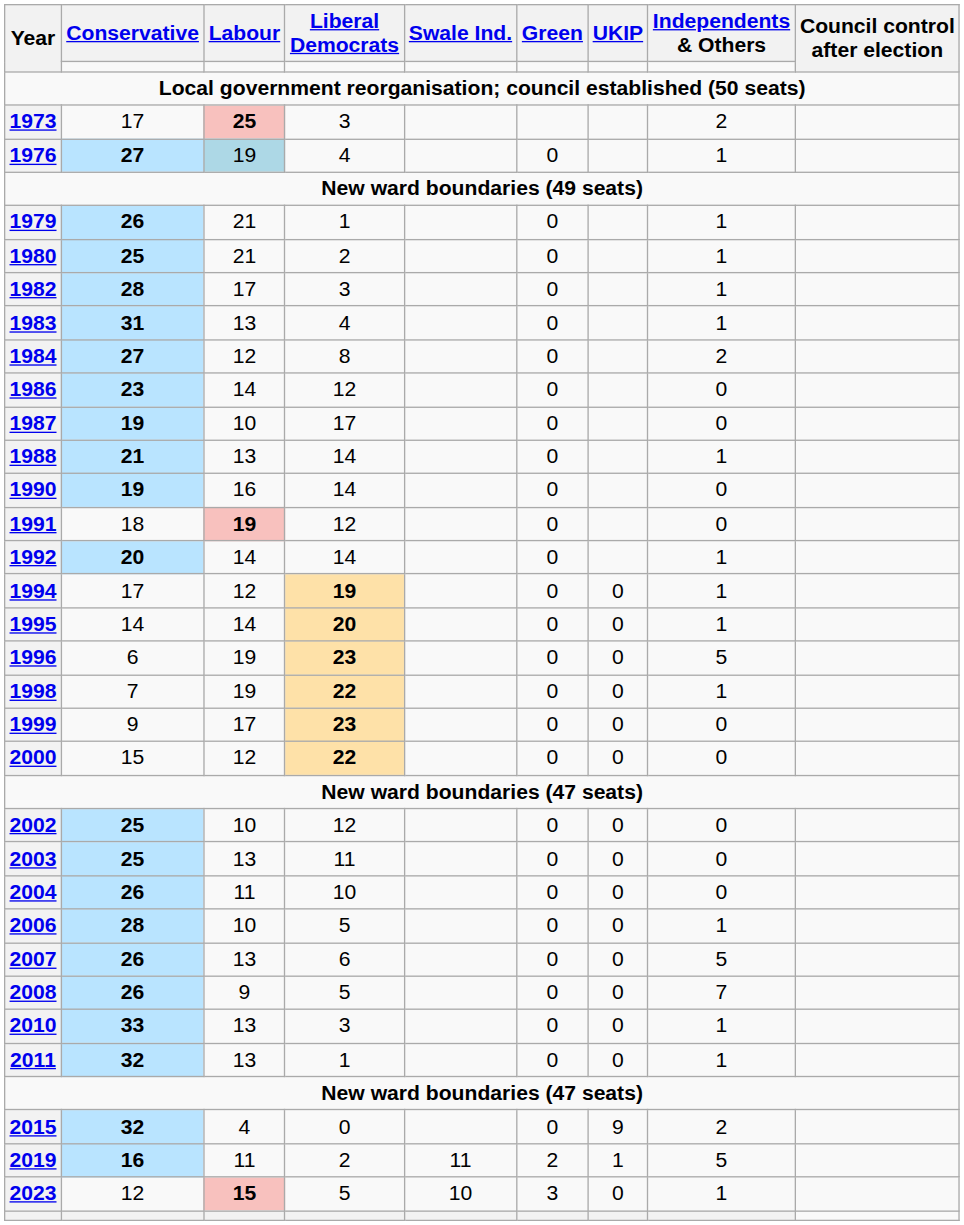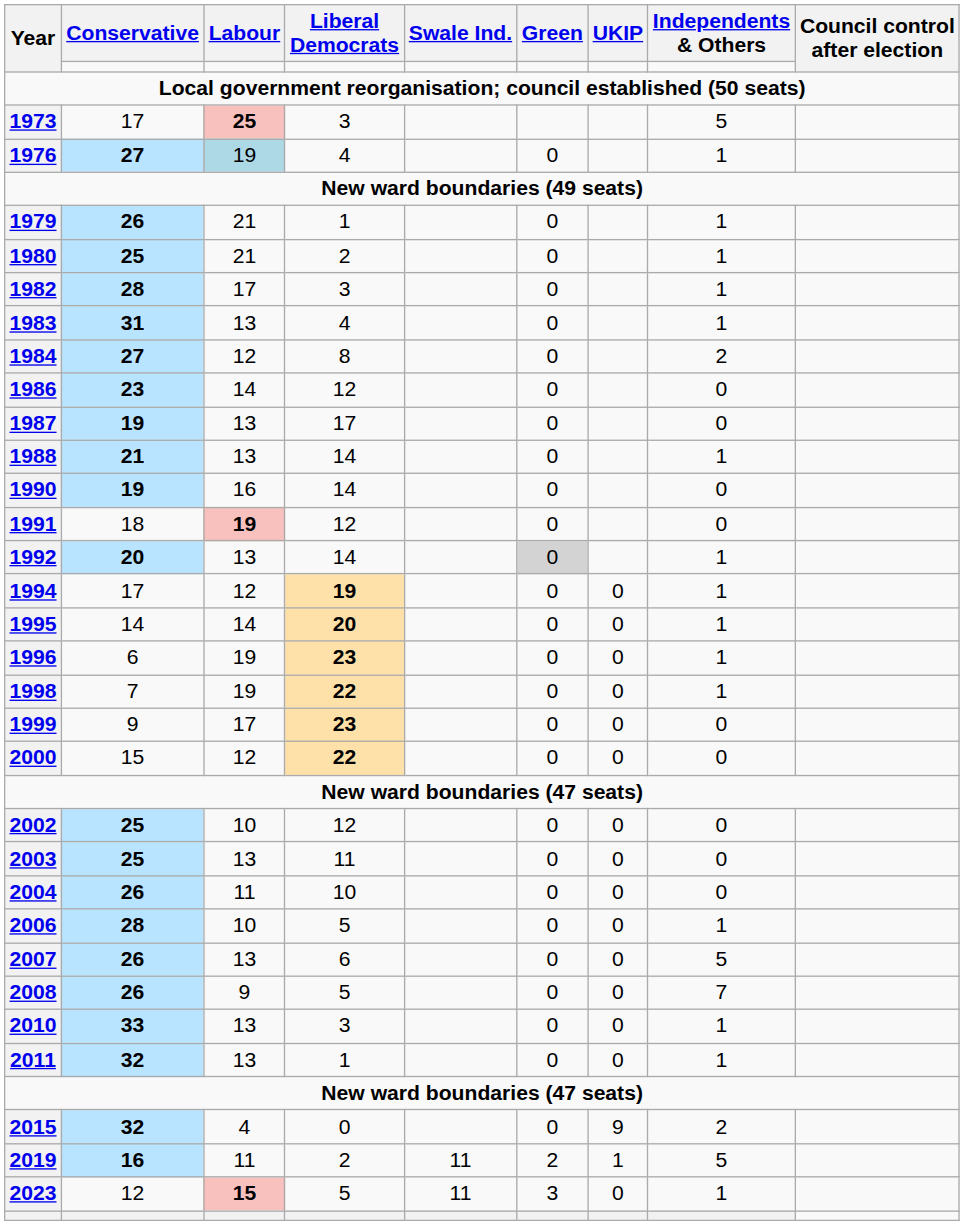1973 | Independents & Others: 2 -> 5
1987 | Labour: 10 -> 13
1992 | Labour: 14 -> 13
1992 | Green: no background -> lightgrey background
1996 | Independents & Others: 5 -> 1
2023 | Swale Ind.: 10 -> 11
